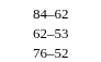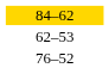84–62 | column 1: no background -> gold background
